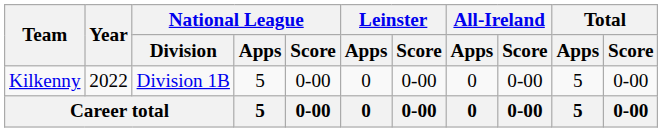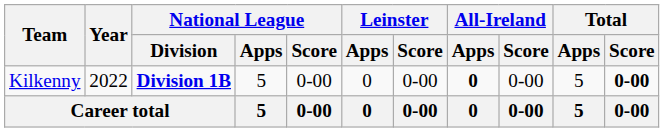Kilkenny | National League / Division: normal -> bold
Kilkenny | All-Ireland / Apps: normal -> bold
Kilkenny | Total / Score: normal -> bold
